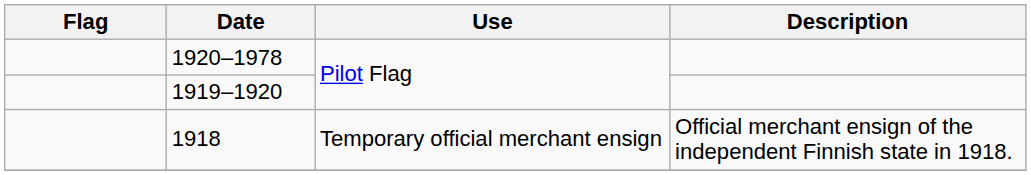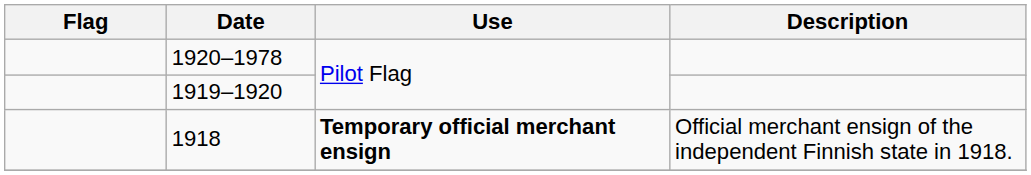1918 | Use: normal -> bold
